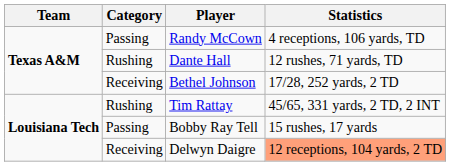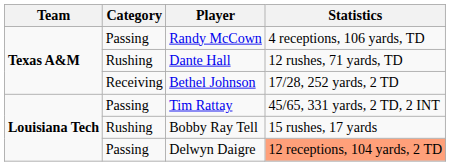Tim Rattay | Category: Rushing -> Passing
Bobby Ray Tell | Category: Passing -> Rushing
Delwyn Daigre | Category: Receiving -> Passing
